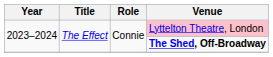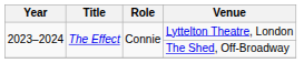Lyttelton Theatre, London | Venue: pink background -> no background
The Shed, Off-Broadway | Venue: bold -> normal
